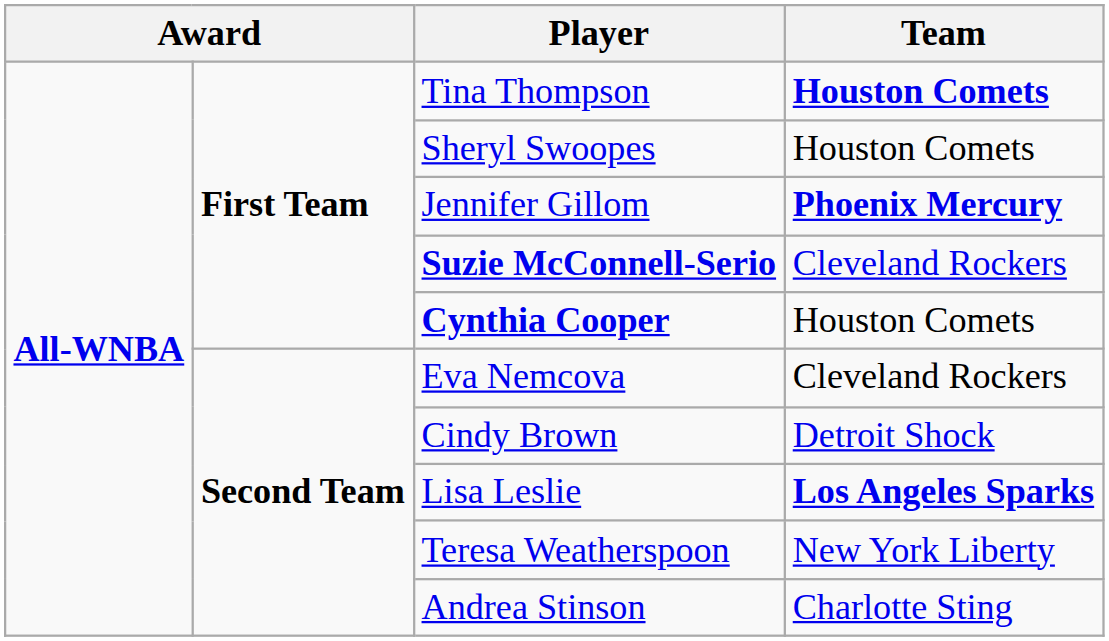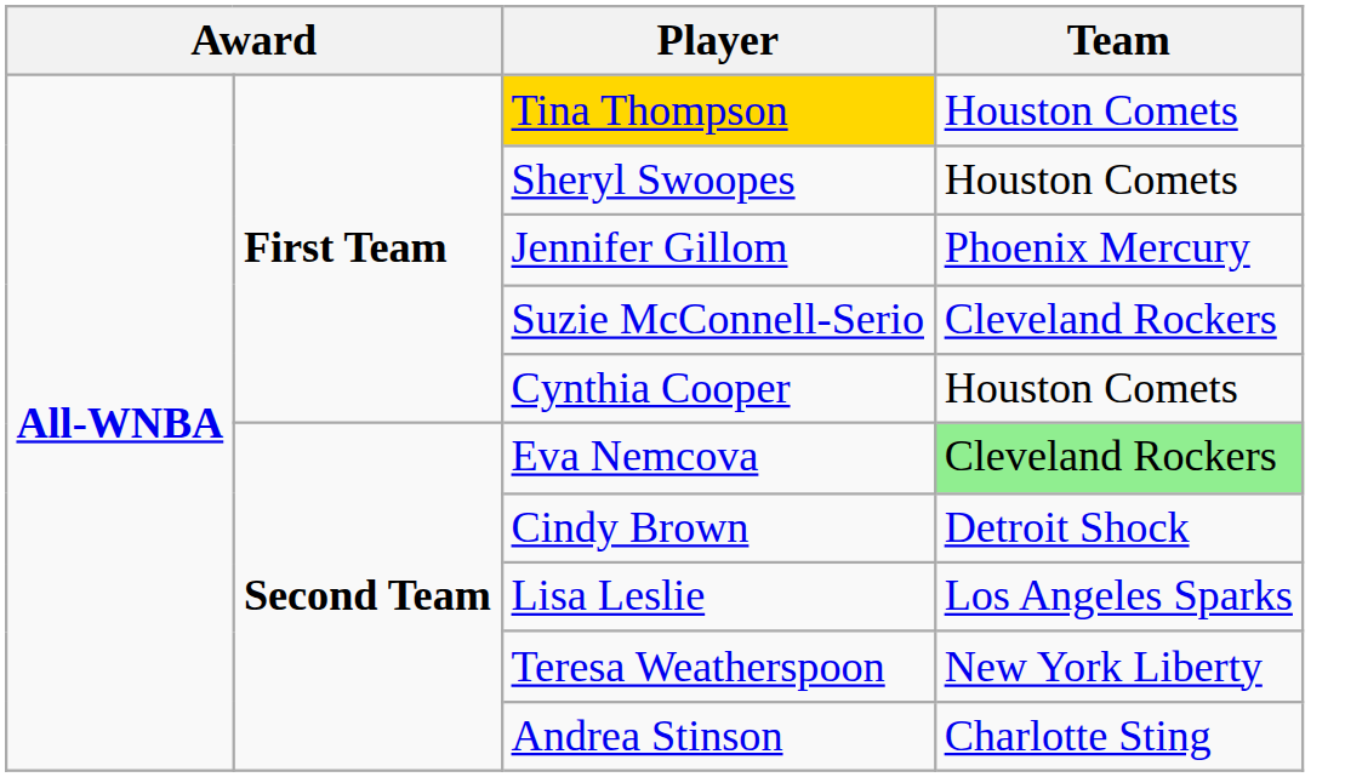row 2 | Player: no background -> gold background
row 2 | Team: bold -> normal
row 4 | Team: bold -> normal
row 5 | Player: bold -> normal
row 6 | Player: bold -> normal
row 7 | Team: no background -> lightgreen background
row 9 | Team: bold -> normal
